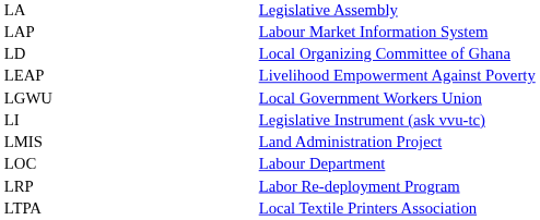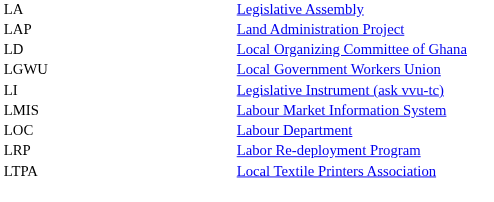LAP | column 2: Labour Market Information System -> Land Administration Project
- row: LEAP | Livelihood Empowerment Against Poverty
LMIS | column 2: Land Administration Project -> Labour Market Information System
